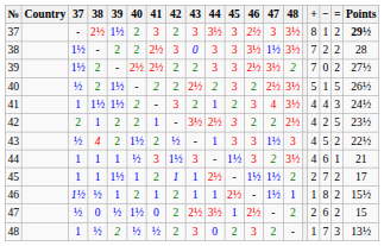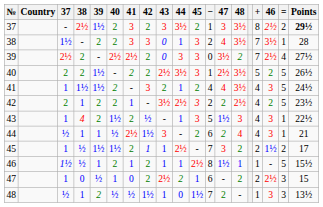columns swapped: 46 <-> −
row 2 | 45: 3 -> 2
row 3 | 41: 2½ -> 3
row 3 | 44: 3 -> 1
row 3 | 47: 1½ -> 4
row 3 | =: 2 -> 1
row 4 | 37: 1½ -> 2½
row 4 | 43: 2 -> 0
row 4 | =: 2 -> 4
row 5 | 37: ½ -> 2
row 5 | 44: 2 -> 3½
row 6 | =: 3 -> 5
row 8 | 37: ½ -> 1
row 8 | =: 2 -> 1
row 9 | 37: 1 -> ½
row 9 | 41: 3 -> 2½
row 9 | 45: 1½ -> 2
row 9 | 48: 3½ -> 4
row 10 | 38: 1 -> ½
row 10 | 40: 1 -> 1½
row 10 | 47: 1½ -> 3
row 11 | =: 2 -> 5
row 12 | 37: ½ -> 1
row 12 | 40: 1½ -> 1
row 12 | 44: 3½ -> 2
row 12 | =: 2 -> 3
row 13 | 37: 1 -> ½
row 13 | 38: ½ -> 1
row 13 | 42: 2 -> 1½
row 13 | 43: 3 -> 1
row 13 | 45: 2 -> 1½
